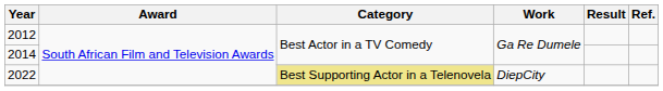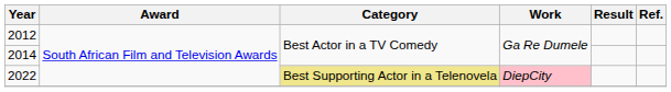2022 | Work: no background -> pink background
